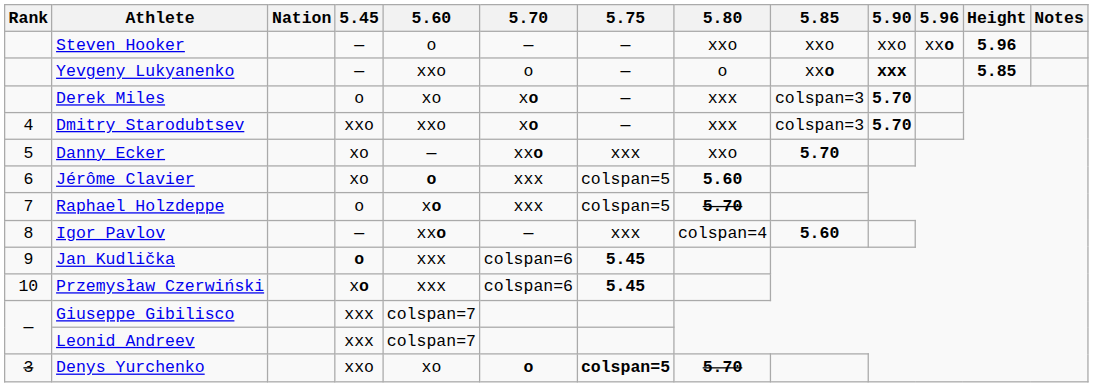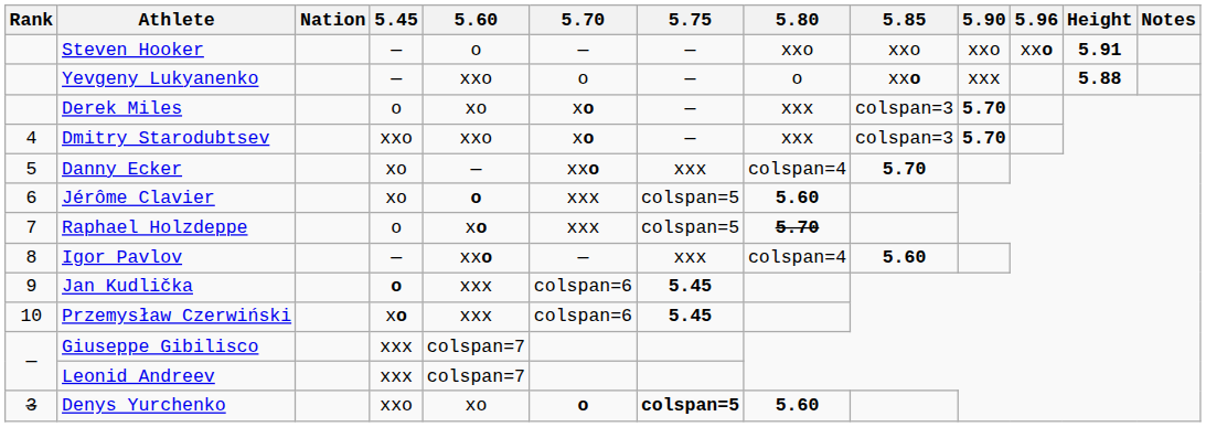Steven Hooker | Height: 5.96 -> 5.91
Yevgeny Lukyanenko | 5.90: bold -> normal
Yevgeny Lukyanenko | Height: 5.85 -> 5.88
Danny Ecker | 5.80: xxo -> colspan=4
Denys Yurchenko | 5.80: 5.70 -> 5.60
